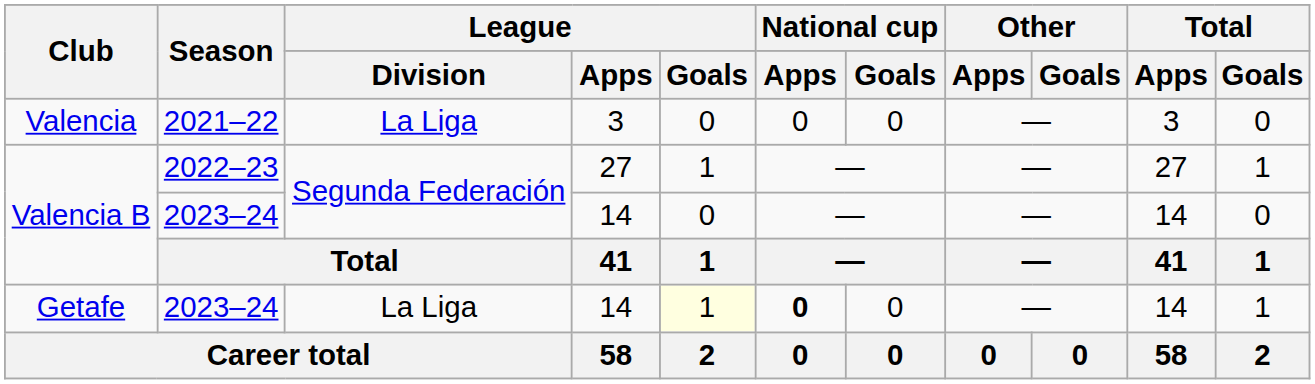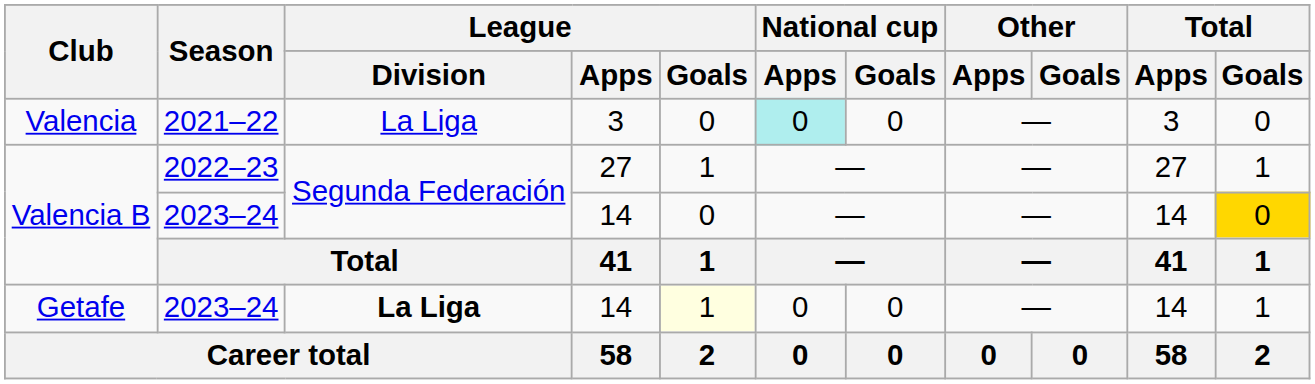Valencia | National cup / Apps: no background -> paleturquoise background
Valencia B / 2023–24 | Total / Goals: no background -> gold background
Getafe | League / Division: normal -> bold
Getafe | National cup / Apps: bold -> normal
